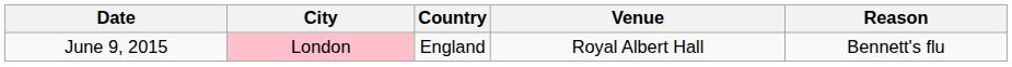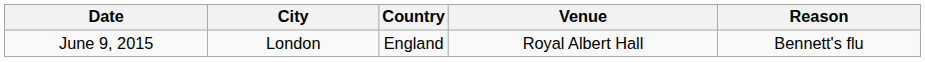June 9, 2015 | City: pink background -> no background
